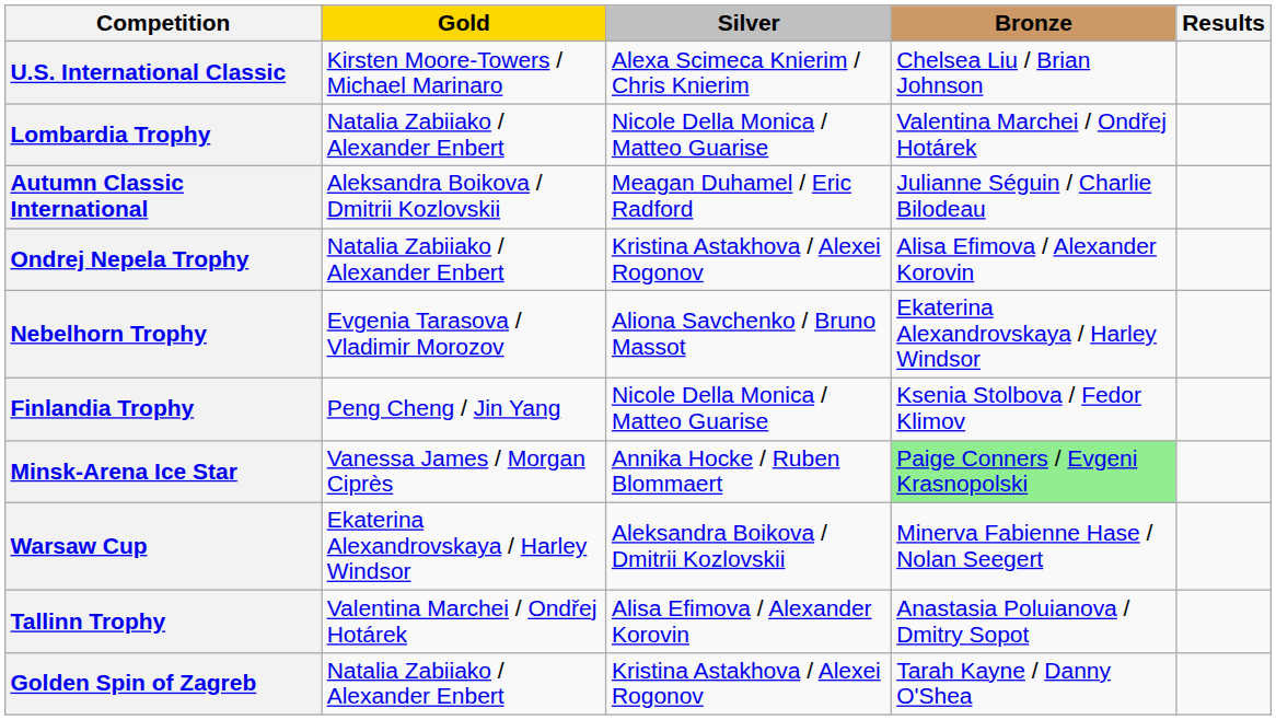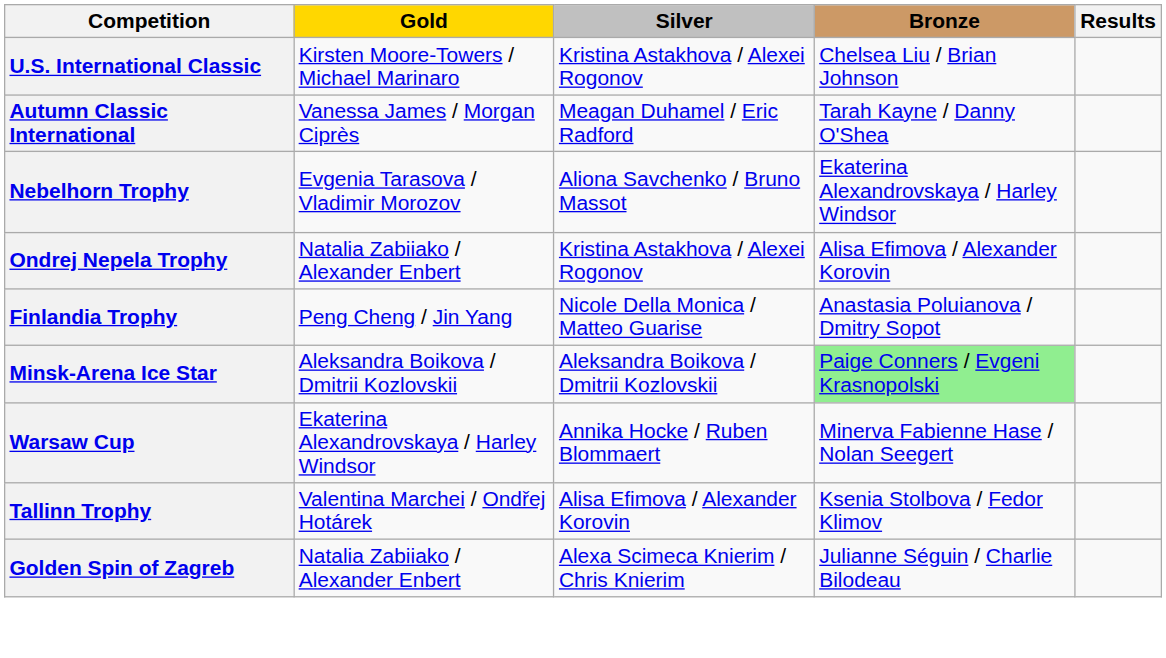U.S. International Classic | Silver: Alexa Scimeca Knierim / Chris Knierim -> Kristina Astakhova / Alexei Rogonov
- row: Lombardia Trophy | Natalia Zabiiako / Alexander Enbert | Nicole Della Monica / Matteo Guarise | Valentina Marchei / Ondřej Hotárek
Autumn Classic International | Gold: Aleksandra Boikova / Dmitrii Kozlovskii -> Vanessa James / Morgan Ciprès
Autumn Classic International | Bronze: Julianne Séguin / Charlie Bilodeau -> Tarah Kayne / Danny O'Shea
rows swapped: Ondrej Nepela Trophy <-> Nebelhorn Trophy
Finlandia Trophy | Bronze: Ksenia Stolbova / Fedor Klimov -> Anastasia Poluianova / Dmitry Sopot
Minsk-Arena Ice Star | Gold: Vanessa James / Morgan Ciprès -> Aleksandra Boikova / Dmitrii Kozlovskii
Minsk-Arena Ice Star | Silver: Annika Hocke / Ruben Blommaert -> Aleksandra Boikova / Dmitrii Kozlovskii
Warsaw Cup | Silver: Aleksandra Boikova / Dmitrii Kozlovskii -> Annika Hocke / Ruben Blommaert
Tallinn Trophy | Bronze: Anastasia Poluianova / Dmitry Sopot -> Ksenia Stolbova / Fedor Klimov
Golden Spin of Zagreb | Silver: Kristina Astakhova / Alexei Rogonov -> Alexa Scimeca Knierim / Chris Knierim
Golden Spin of Zagreb | Bronze: Tarah Kayne / Danny O'Shea -> Julianne Séguin / Charlie Bilodeau
